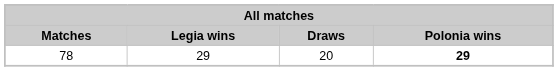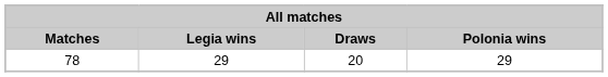78 | Polonia wins: bold -> normal
